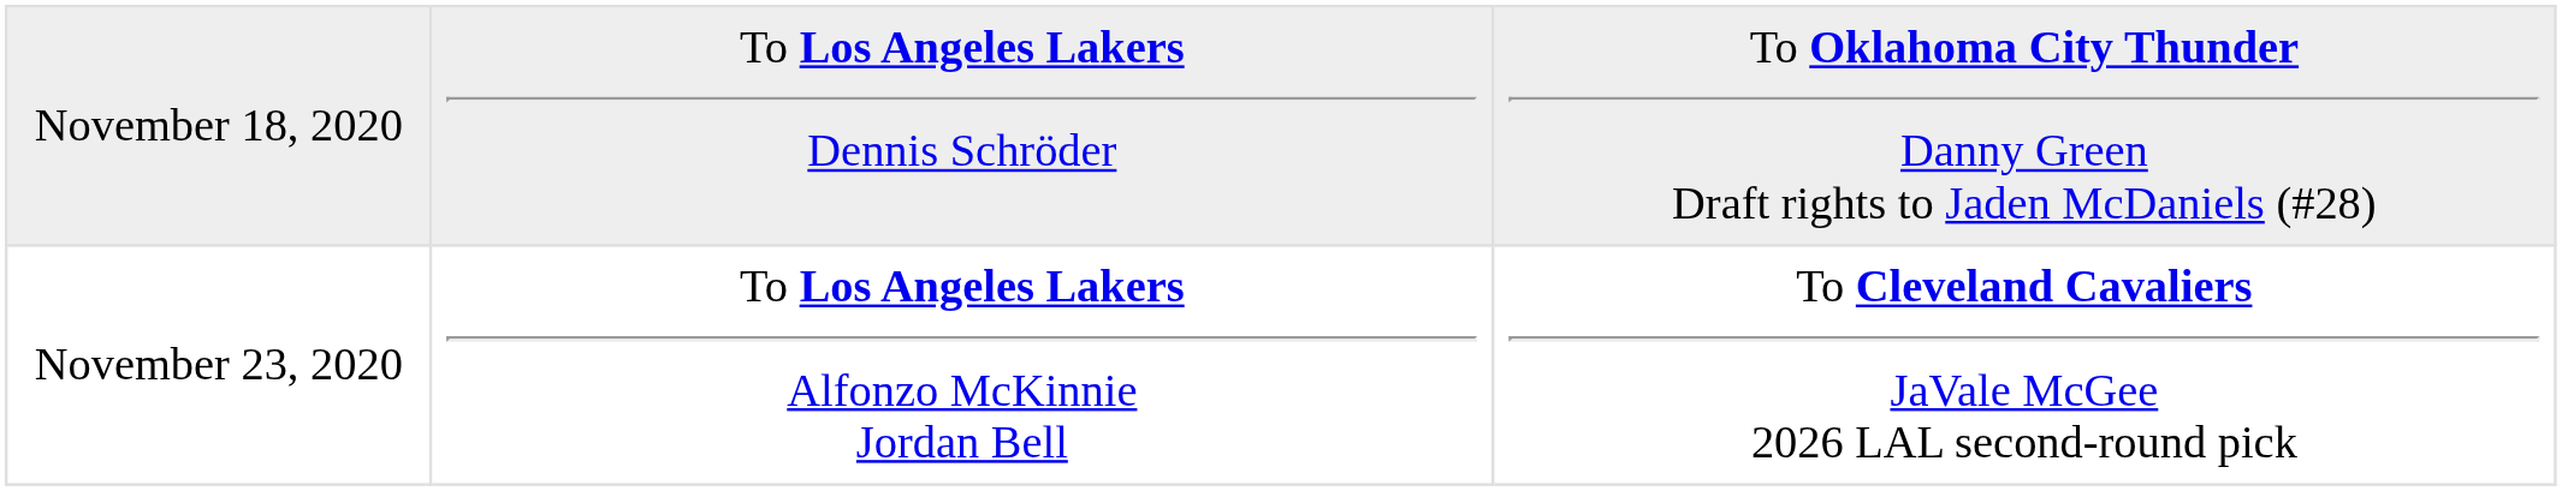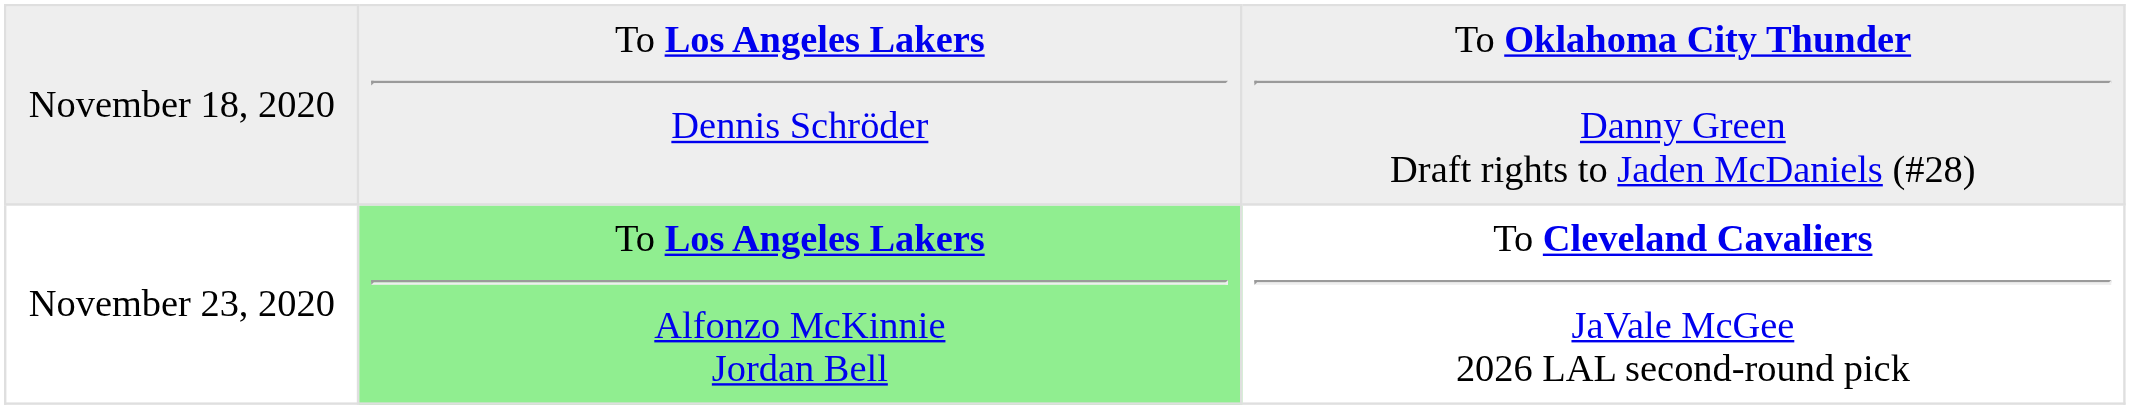November 23, 2020 | column 2: no background -> lightgreen background
